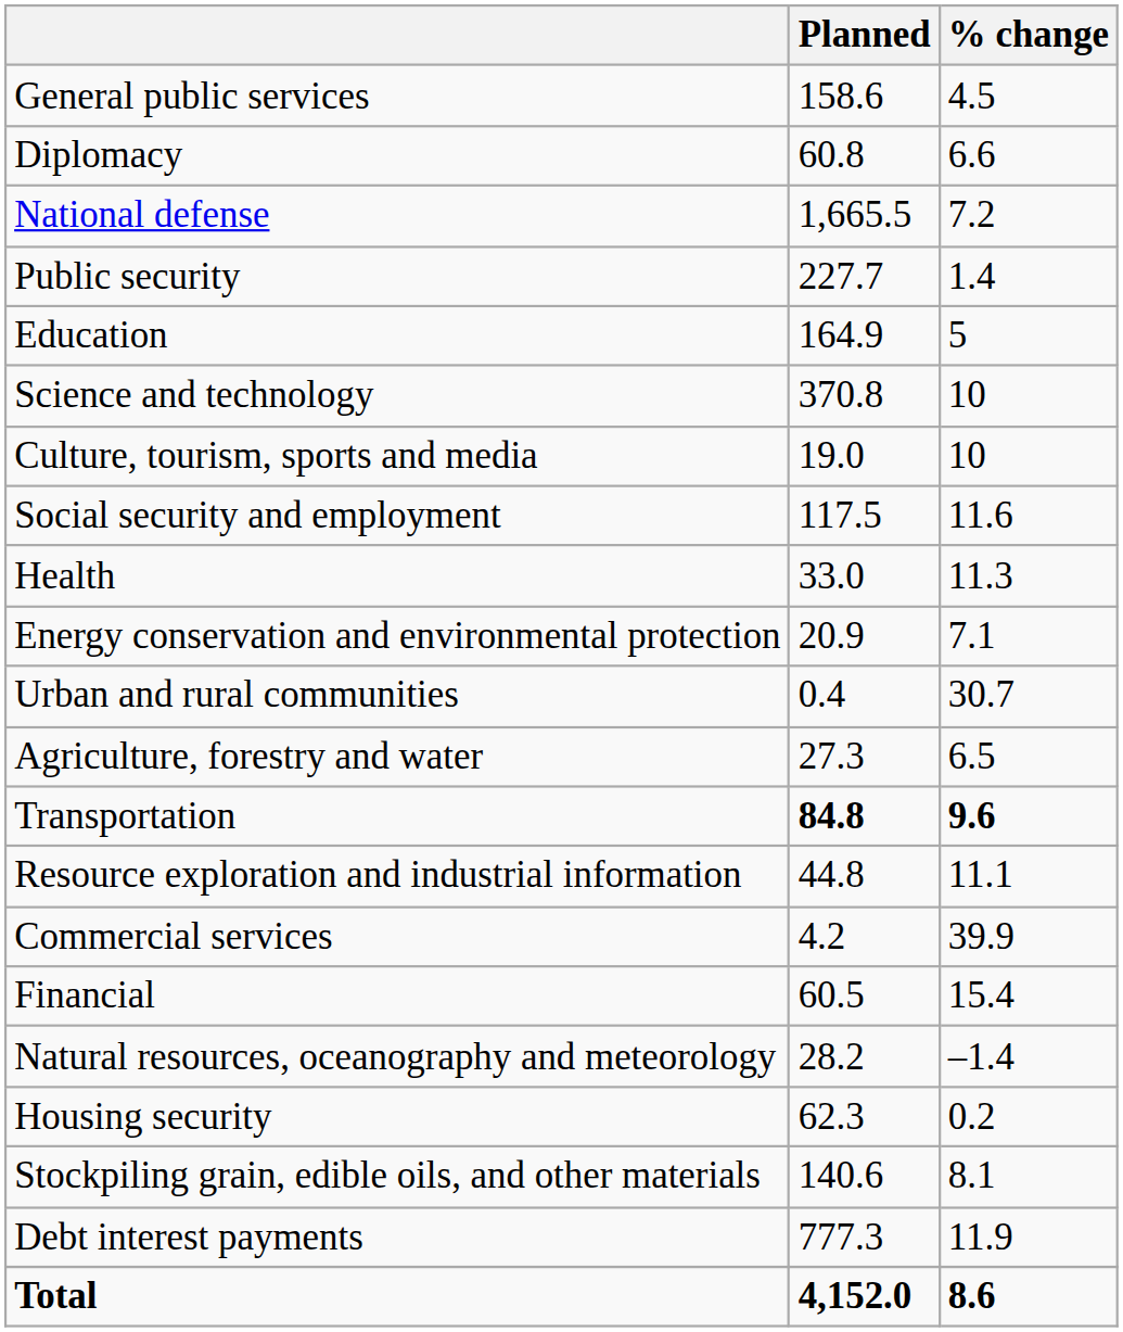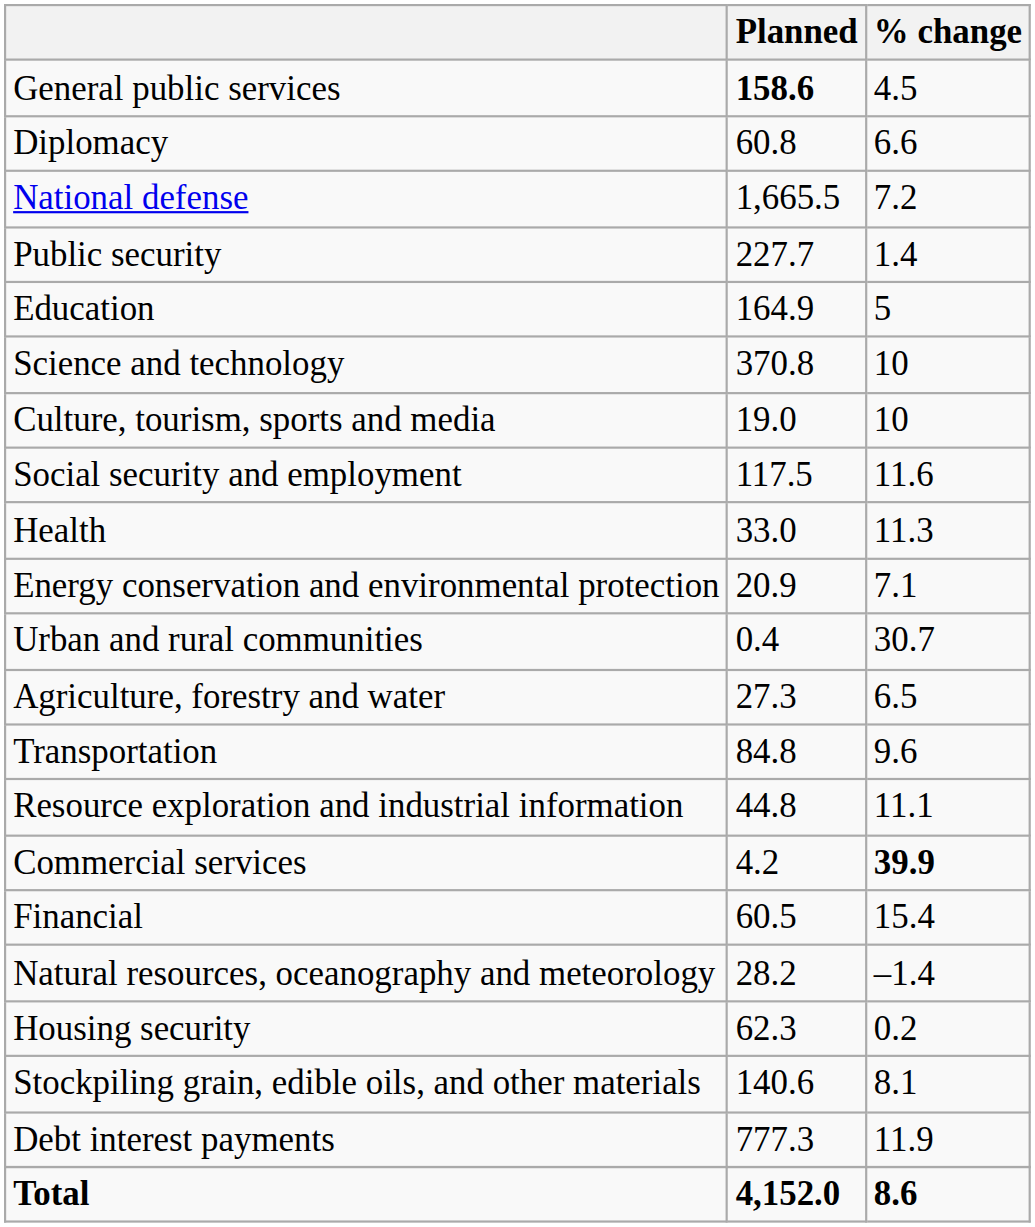General public services | Planned: normal -> bold
Transportation | Planned: bold -> normal
Transportation | % change: bold -> normal
Commercial services | % change: normal -> bold
